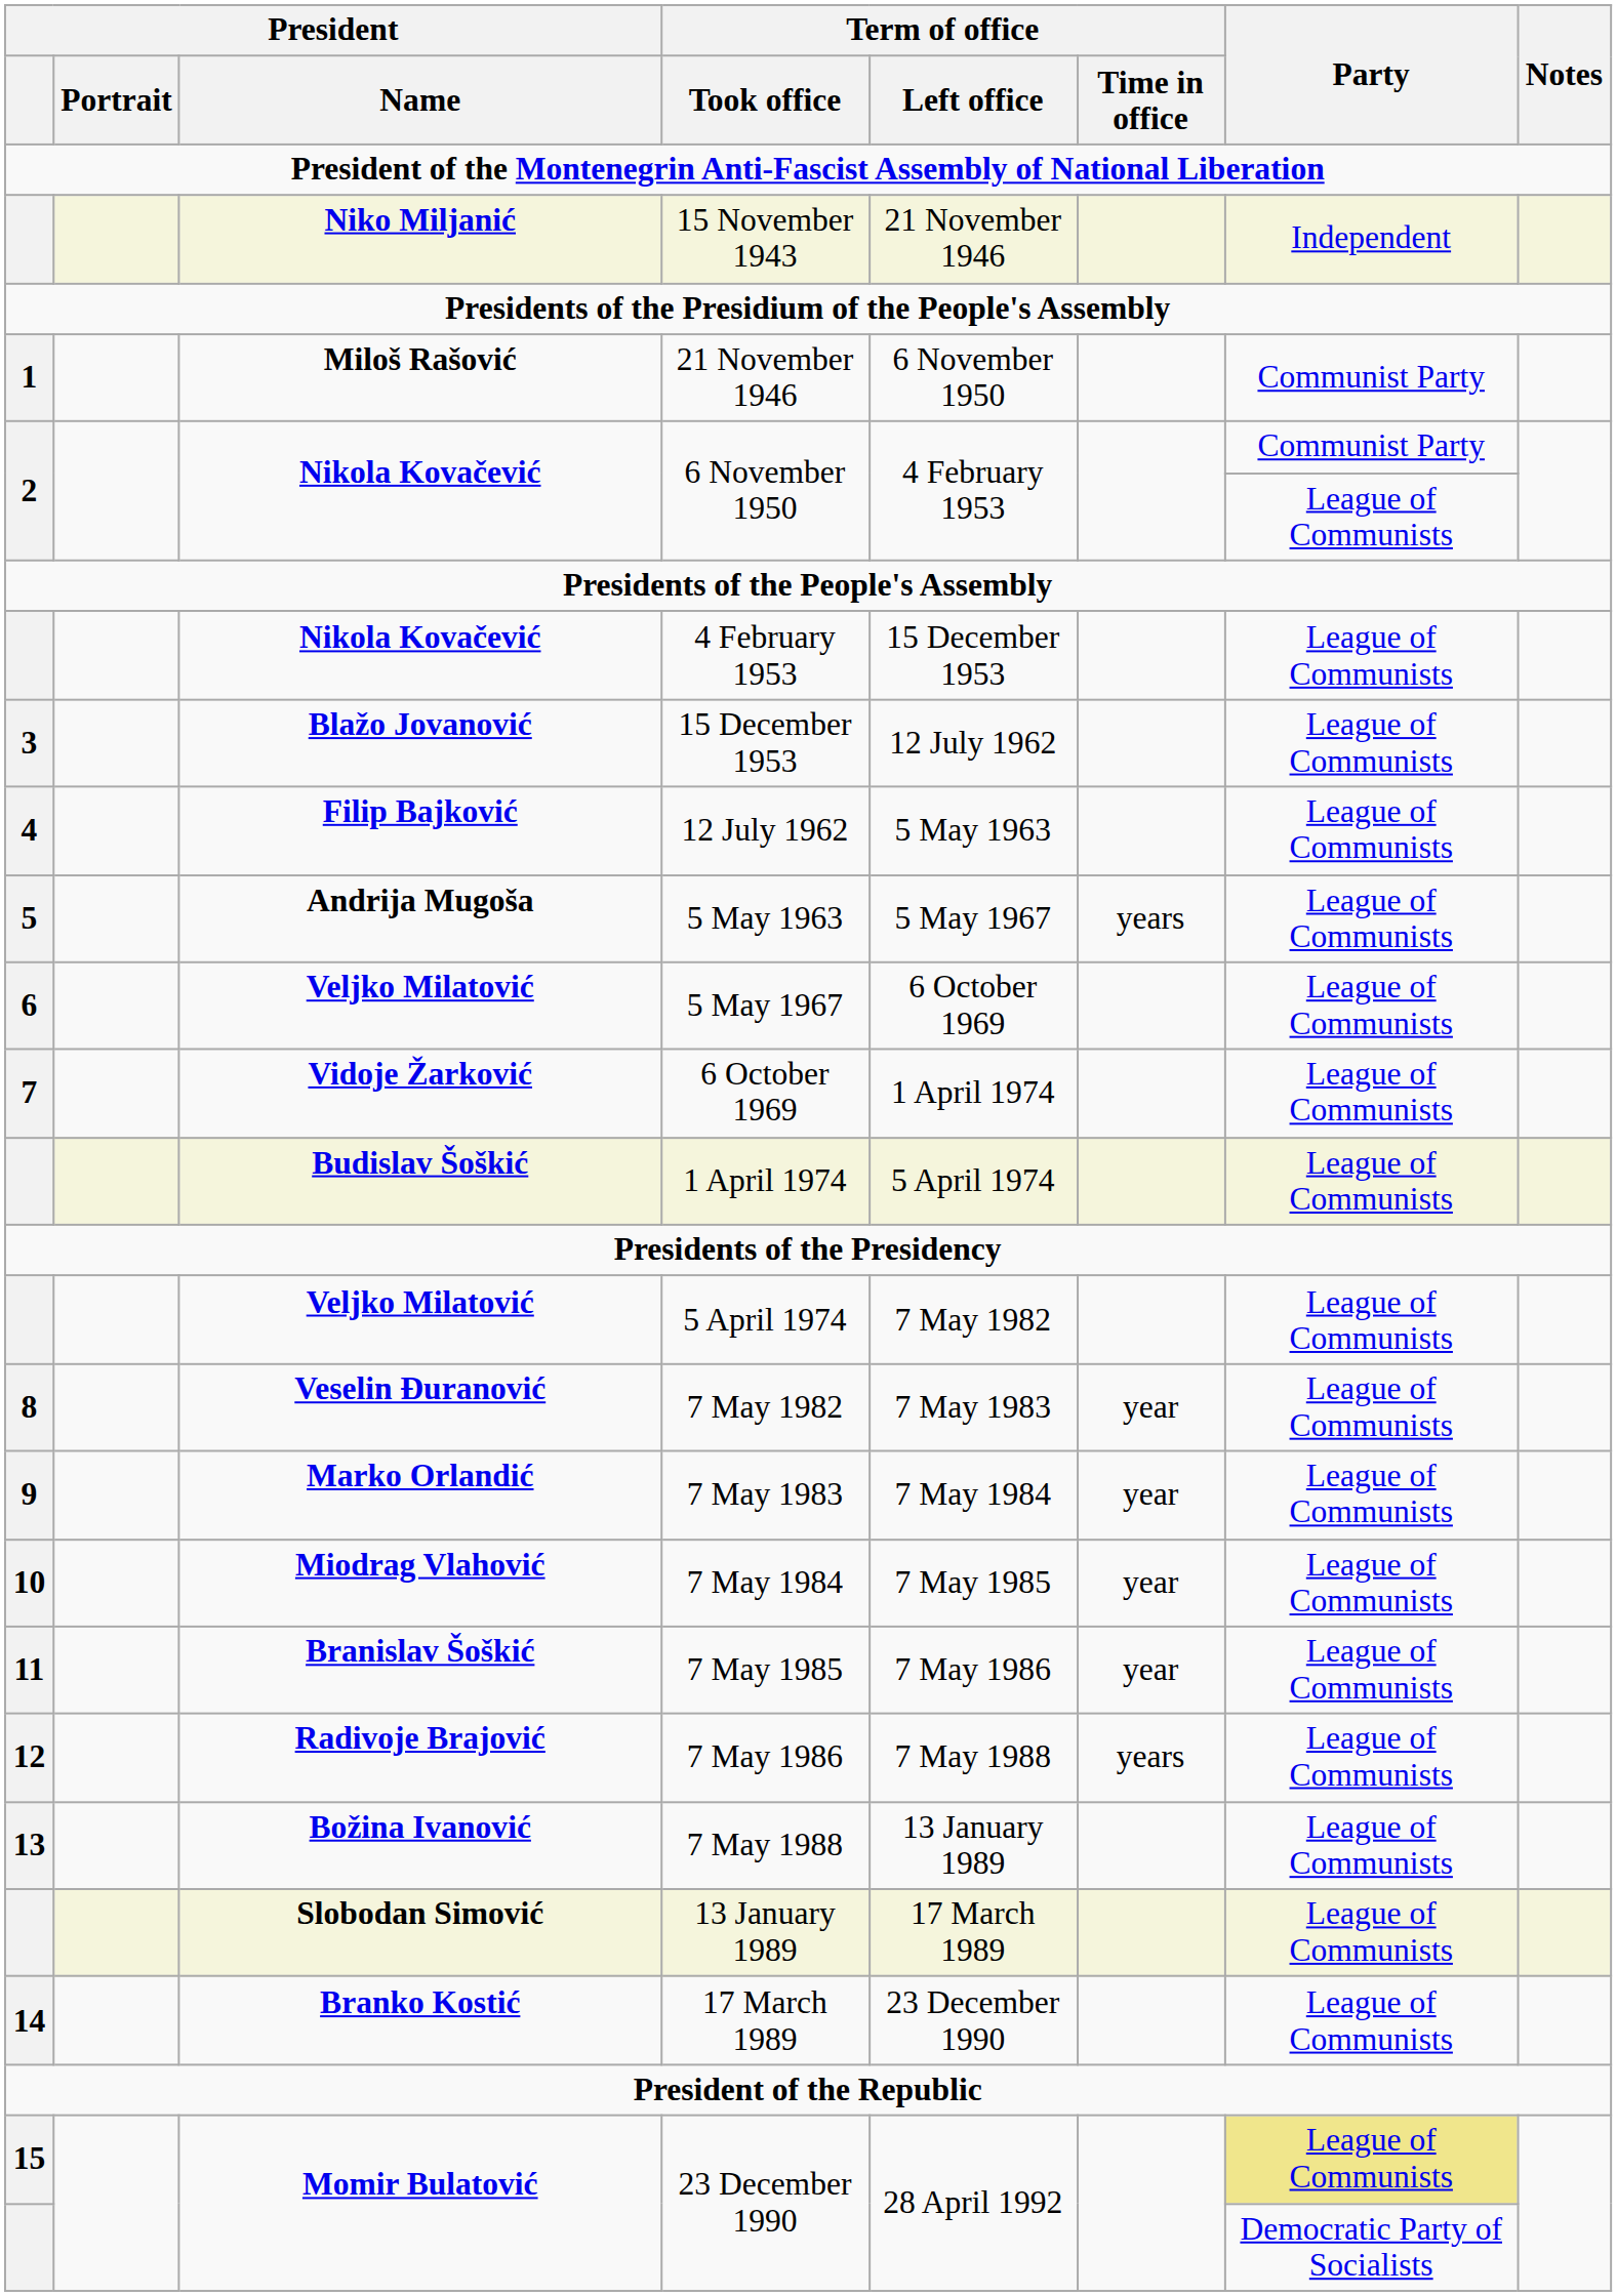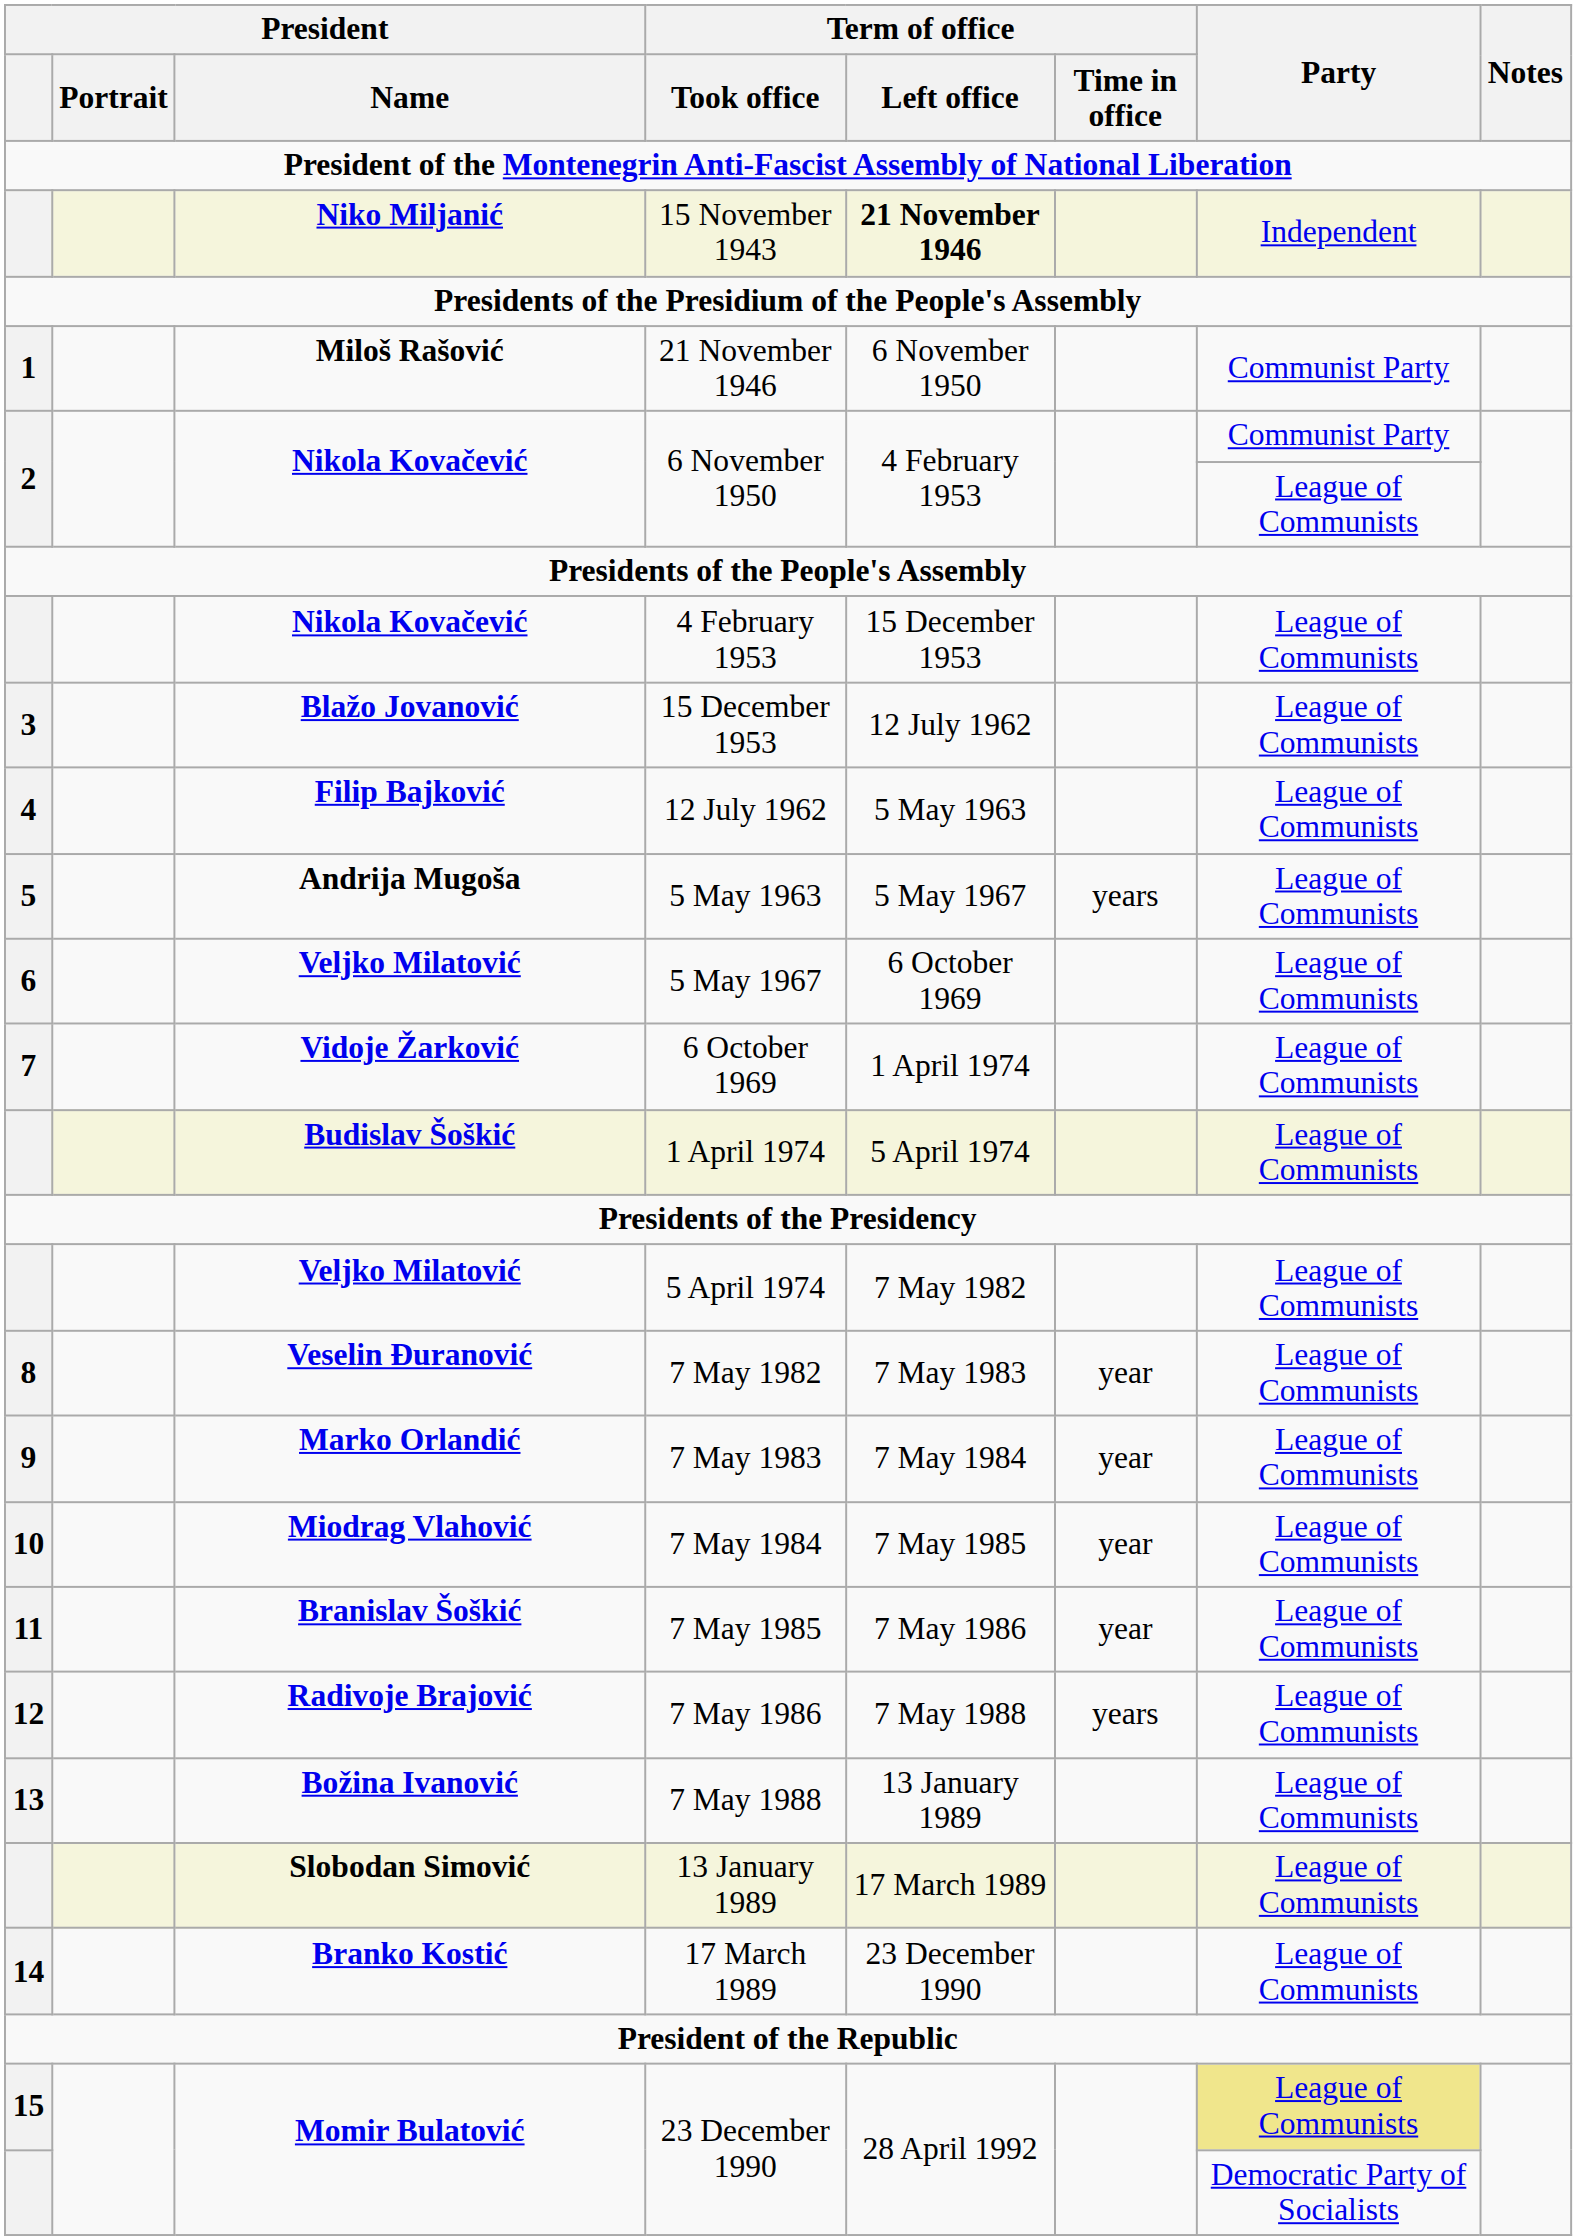15 November 1943 | Term of office / Left office: normal -> bold
